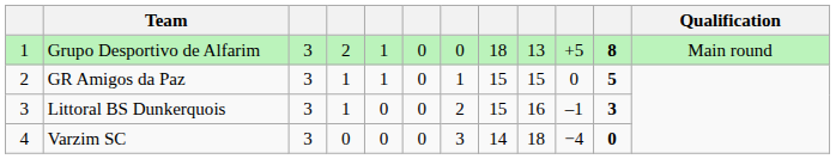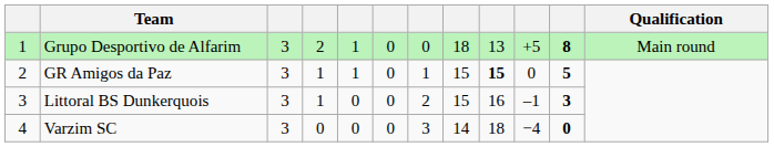GR Amigos da Paz | column 9: normal -> bold
